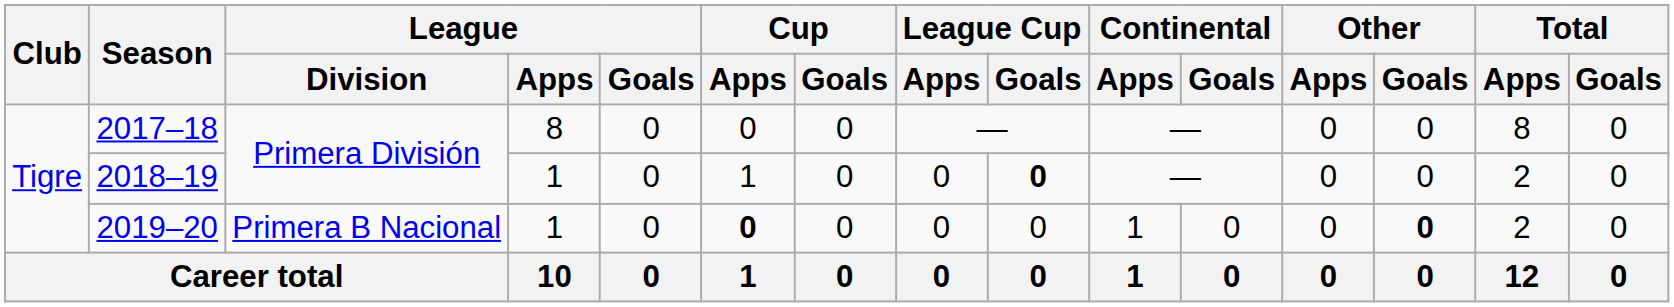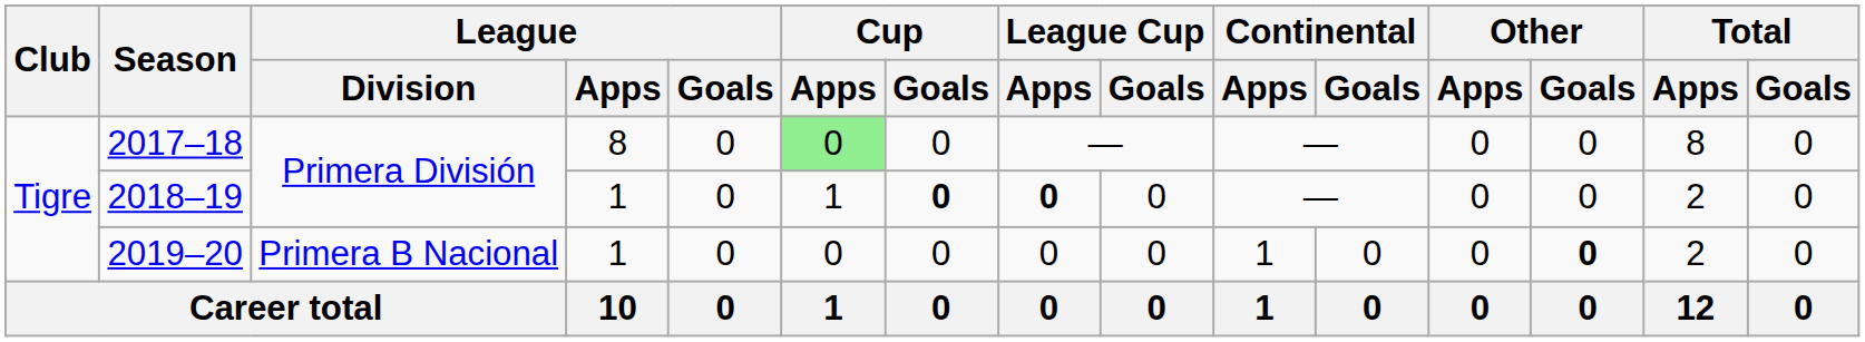2017–18 | Cup / Apps: no background -> lightgreen background
2018–19 | Cup / Goals: normal -> bold
2018–19 | League Cup / Apps: normal -> bold
2018–19 | League Cup / Goals: bold -> normal
2019–20 | Cup / Apps: bold -> normal
